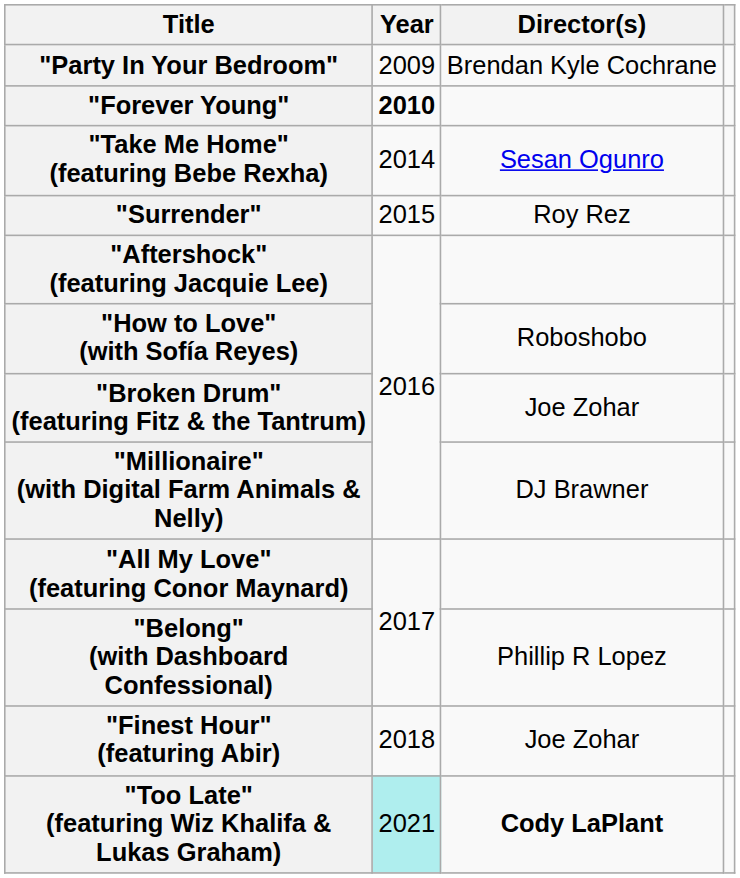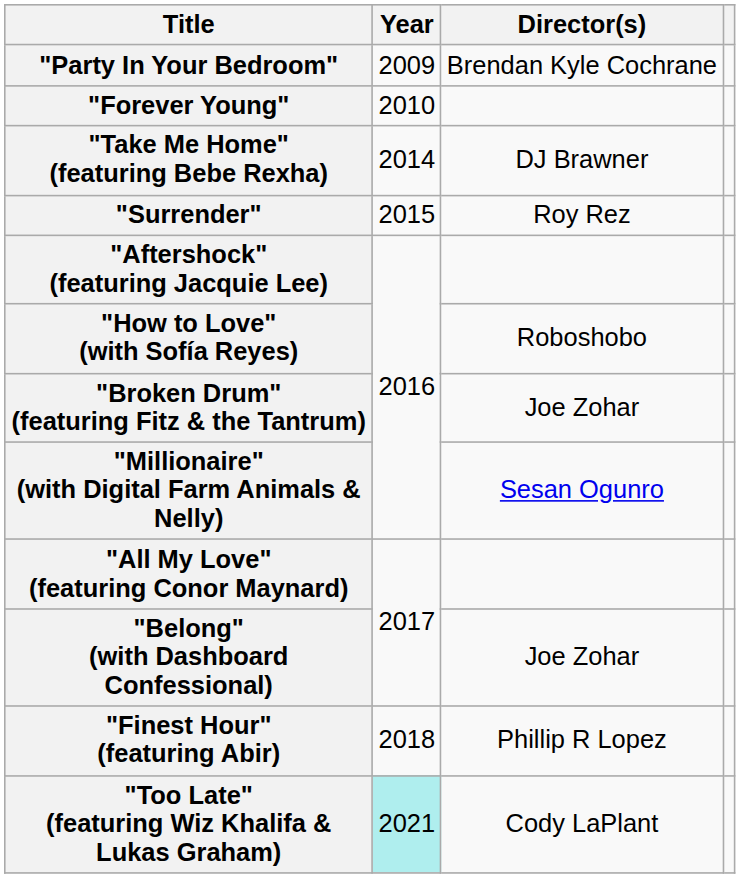"Forever Young" | Year: bold -> normal
"Take Me Home" (featuring Bebe Rexha) | Director(s): Sesan Ogunro -> DJ Brawner
"Millionaire" (with Digital Farm Animals & Nelly) | Director(s): DJ Brawner -> Sesan Ogunro
"Belong" (with Dashboard Confessional) | Director(s): Phillip R Lopez -> Joe Zohar
"Finest Hour" (featuring Abir) | Director(s): Joe Zohar -> Phillip R Lopez
"Too Late" (featuring Wiz Khalifa & Lukas Graham) | Director(s): bold -> normal
